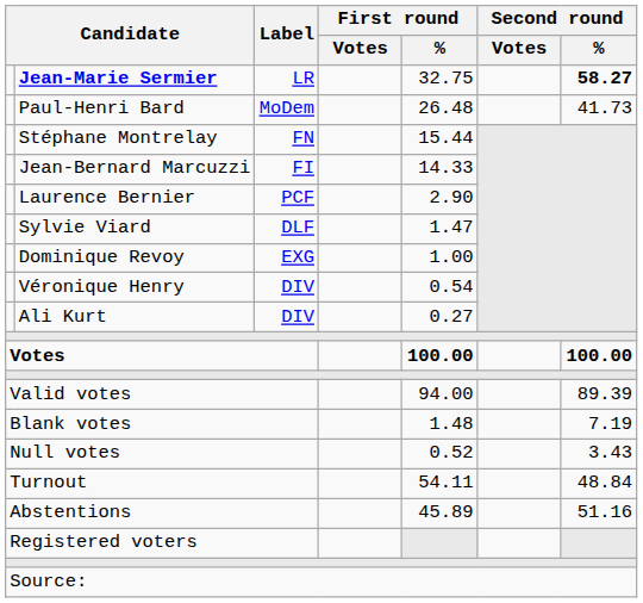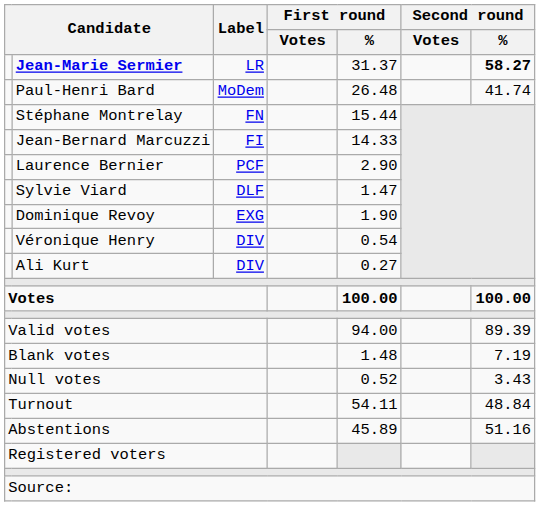Jean-Marie Sermier | First round / %: 32.75 -> 31.37
Paul-Henri Bard | Second round / %: 41.73 -> 41.74
Dominique Revoy | First round / %: 1.00 -> 1.90
